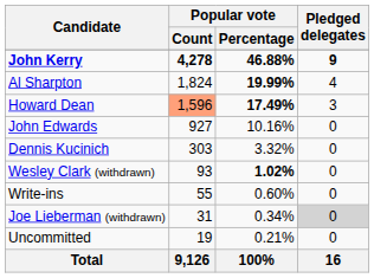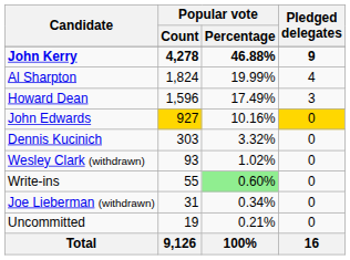Al Sharpton | Popular vote / Percentage: bold -> normal
Howard Dean | Popular vote / Count: lightsalmon background -> no background
Howard Dean | Popular vote / Percentage: bold -> normal
John Edwards | Popular vote / Count: no background -> gold background
John Edwards | Pledged delegates: no background -> gold background
Wesley Clark (withdrawn) | Popular vote / Percentage: bold -> normal
Write-ins | Popular vote / Percentage: no background -> lightgreen background
Joe Lieberman (withdrawn) | Pledged delegates: lightgrey background -> no background
